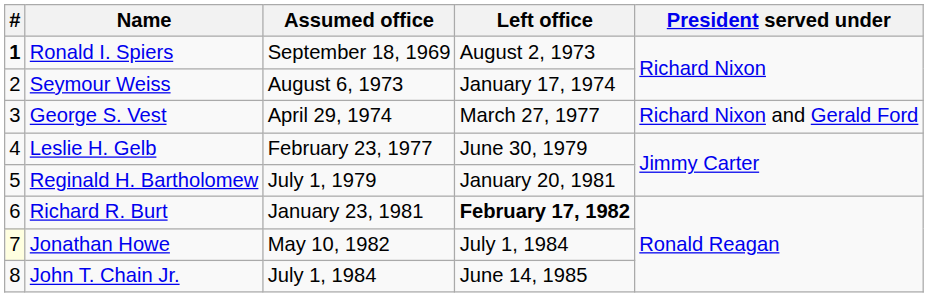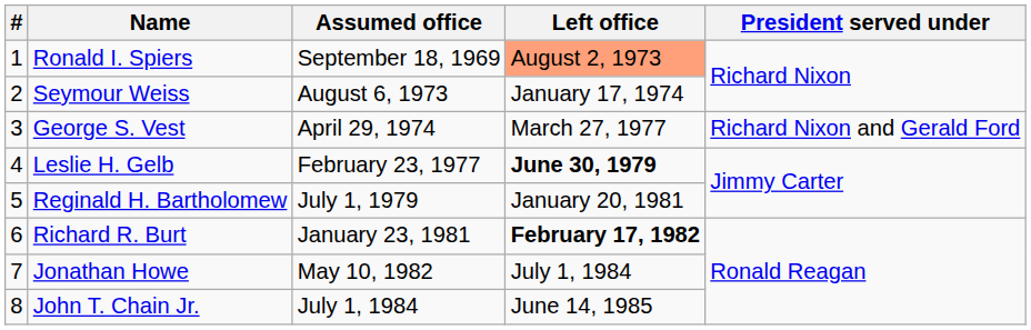Ronald I. Spiers | #: bold -> normal
Ronald I. Spiers | Left office: no background -> lightsalmon background
Leslie H. Gelb | Left office: normal -> bold
Jonathan Howe | #: lightyellow background -> no background
